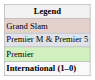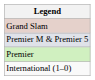row 5 | column 1: bold -> normal
